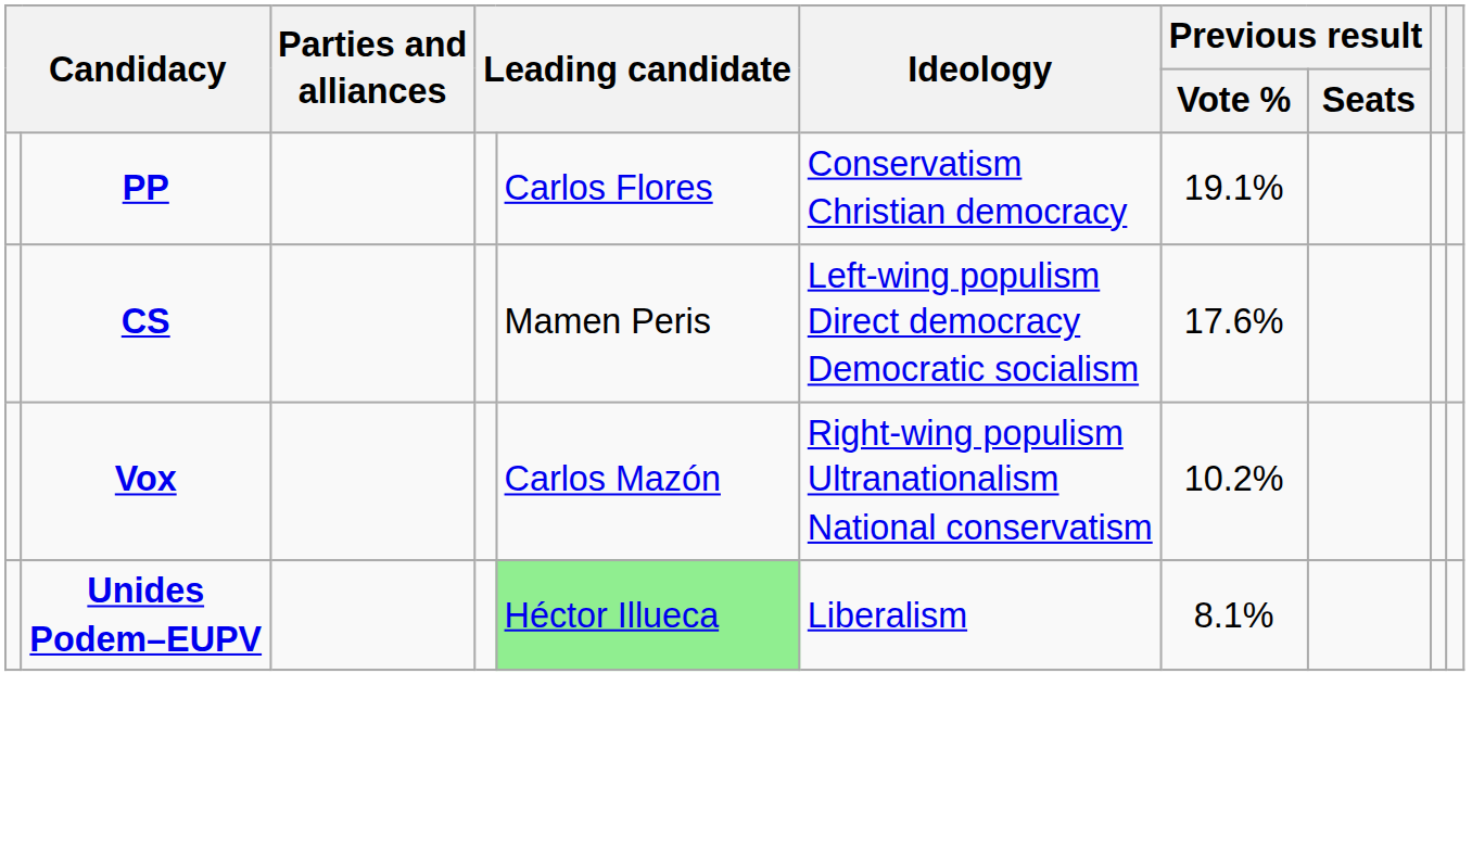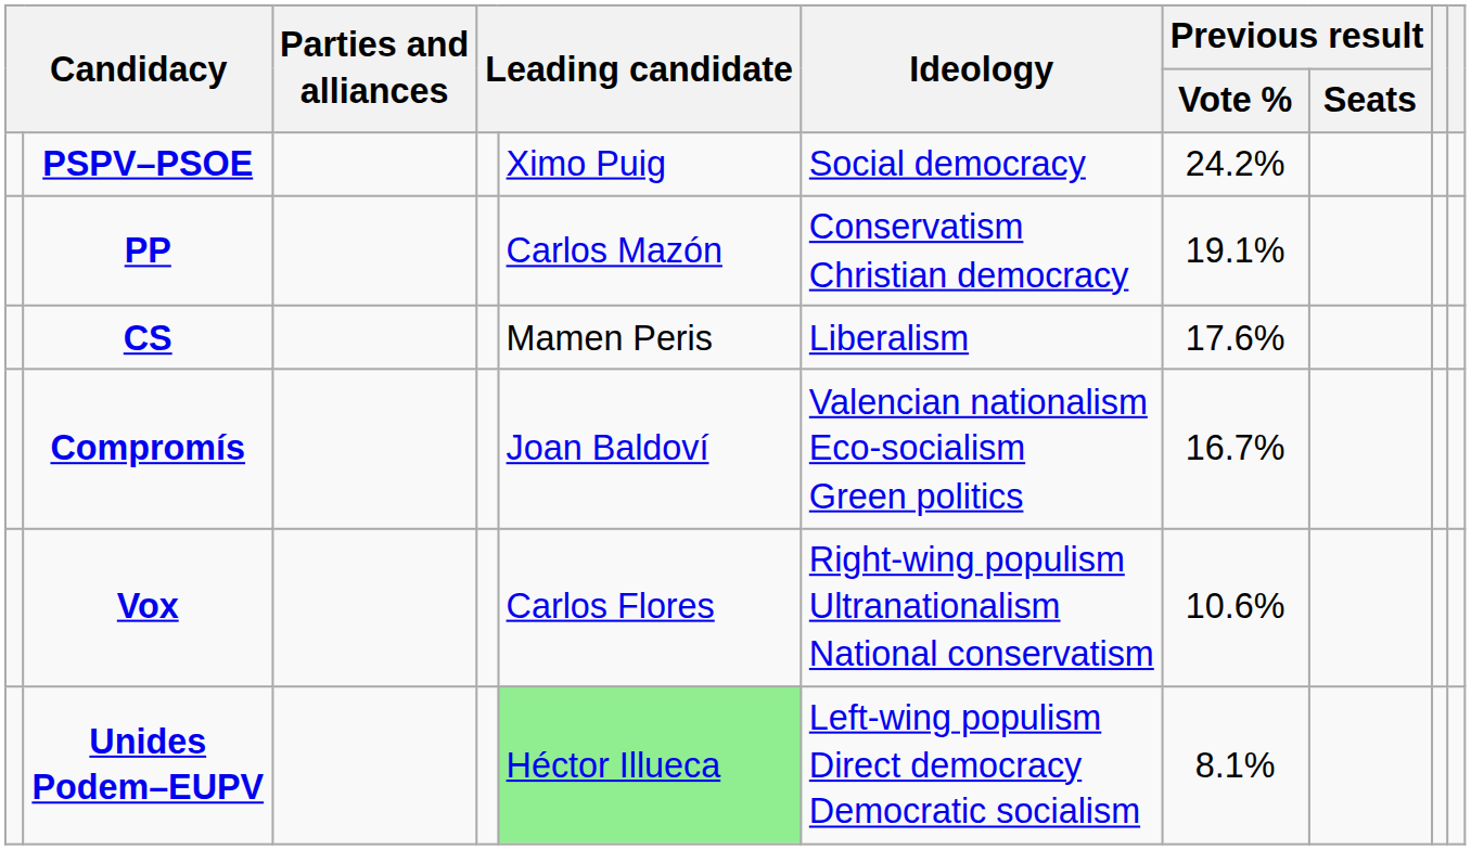+ row: PSPV–PSOE | Ximo Puig | Social democracy | 24.2%
PP | column 5: Carlos Flores -> Carlos Mazón
CS | Ideology: Left-wing populism Direct democracy Democratic socialism -> Liberalism
+ row: Compromís | Joan Baldoví | Valencian nationalism Eco-socialism Green politics | 16.7%
Vox | column 5: Carlos Mazón -> Carlos Flores
Vox | Previous result / Vote %: 10.2% -> 10.6%
Unides Podem–EUPV | Ideology: Liberalism -> Left-wing populism Direct democracy Democratic socialism
